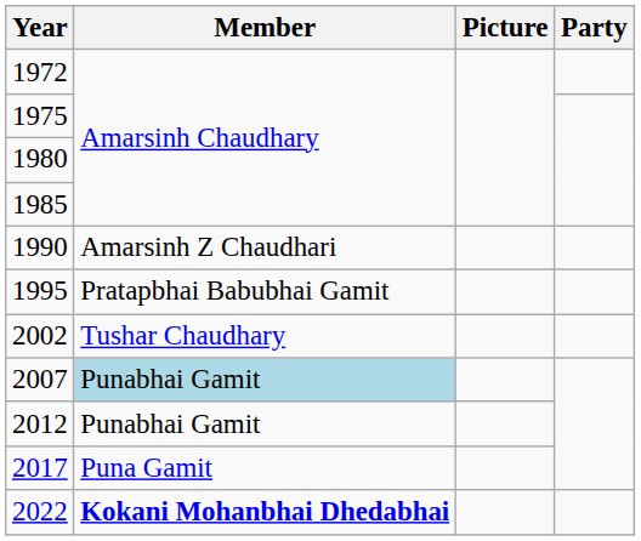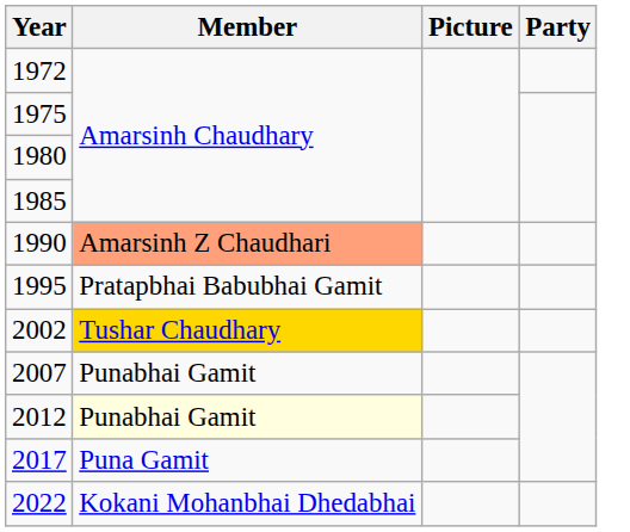1990 | Member: no background -> lightsalmon background
2002 | Member: no background -> gold background
2007 | Member: lightblue background -> no background
2012 | Member: no background -> lightyellow background
2022 | Member: bold -> normal
